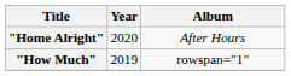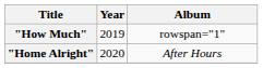rows swapped: "How Much" <-> "Home Alright"
